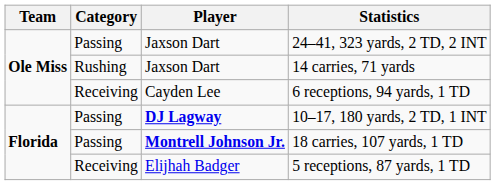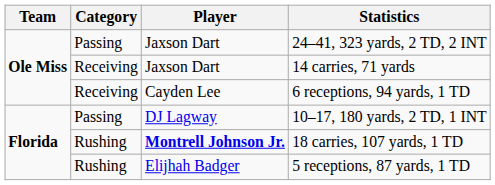14 carries, 71 yards | Category: Rushing -> Receiving
10–17, 180 yards, 2 TD, 1 INT | Player: bold -> normal
18 carries, 107 yards, 1 TD | Category: Passing -> Rushing
5 receptions, 87 yards, 1 TD | Category: Receiving -> Rushing
